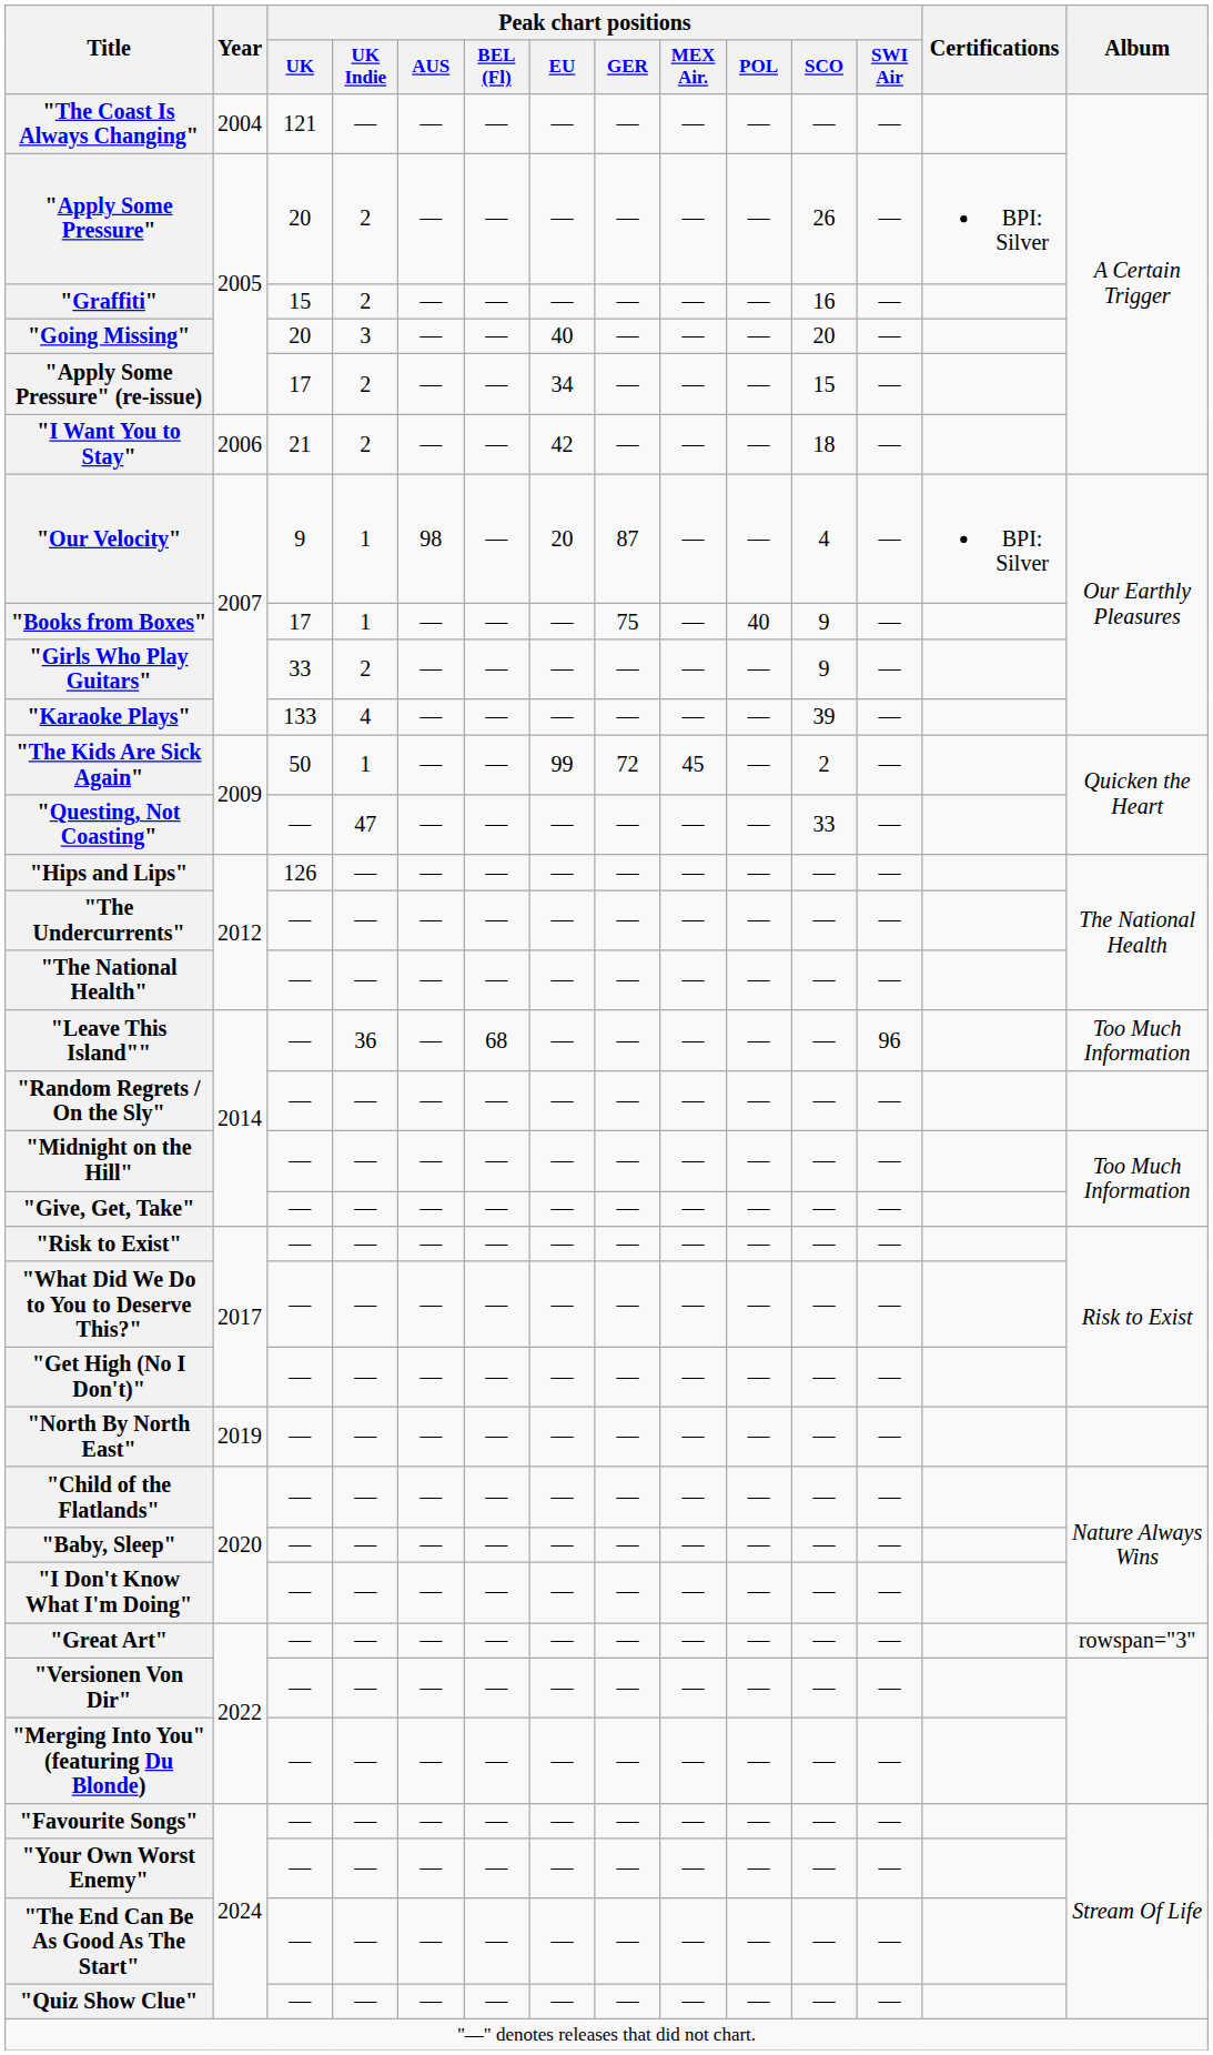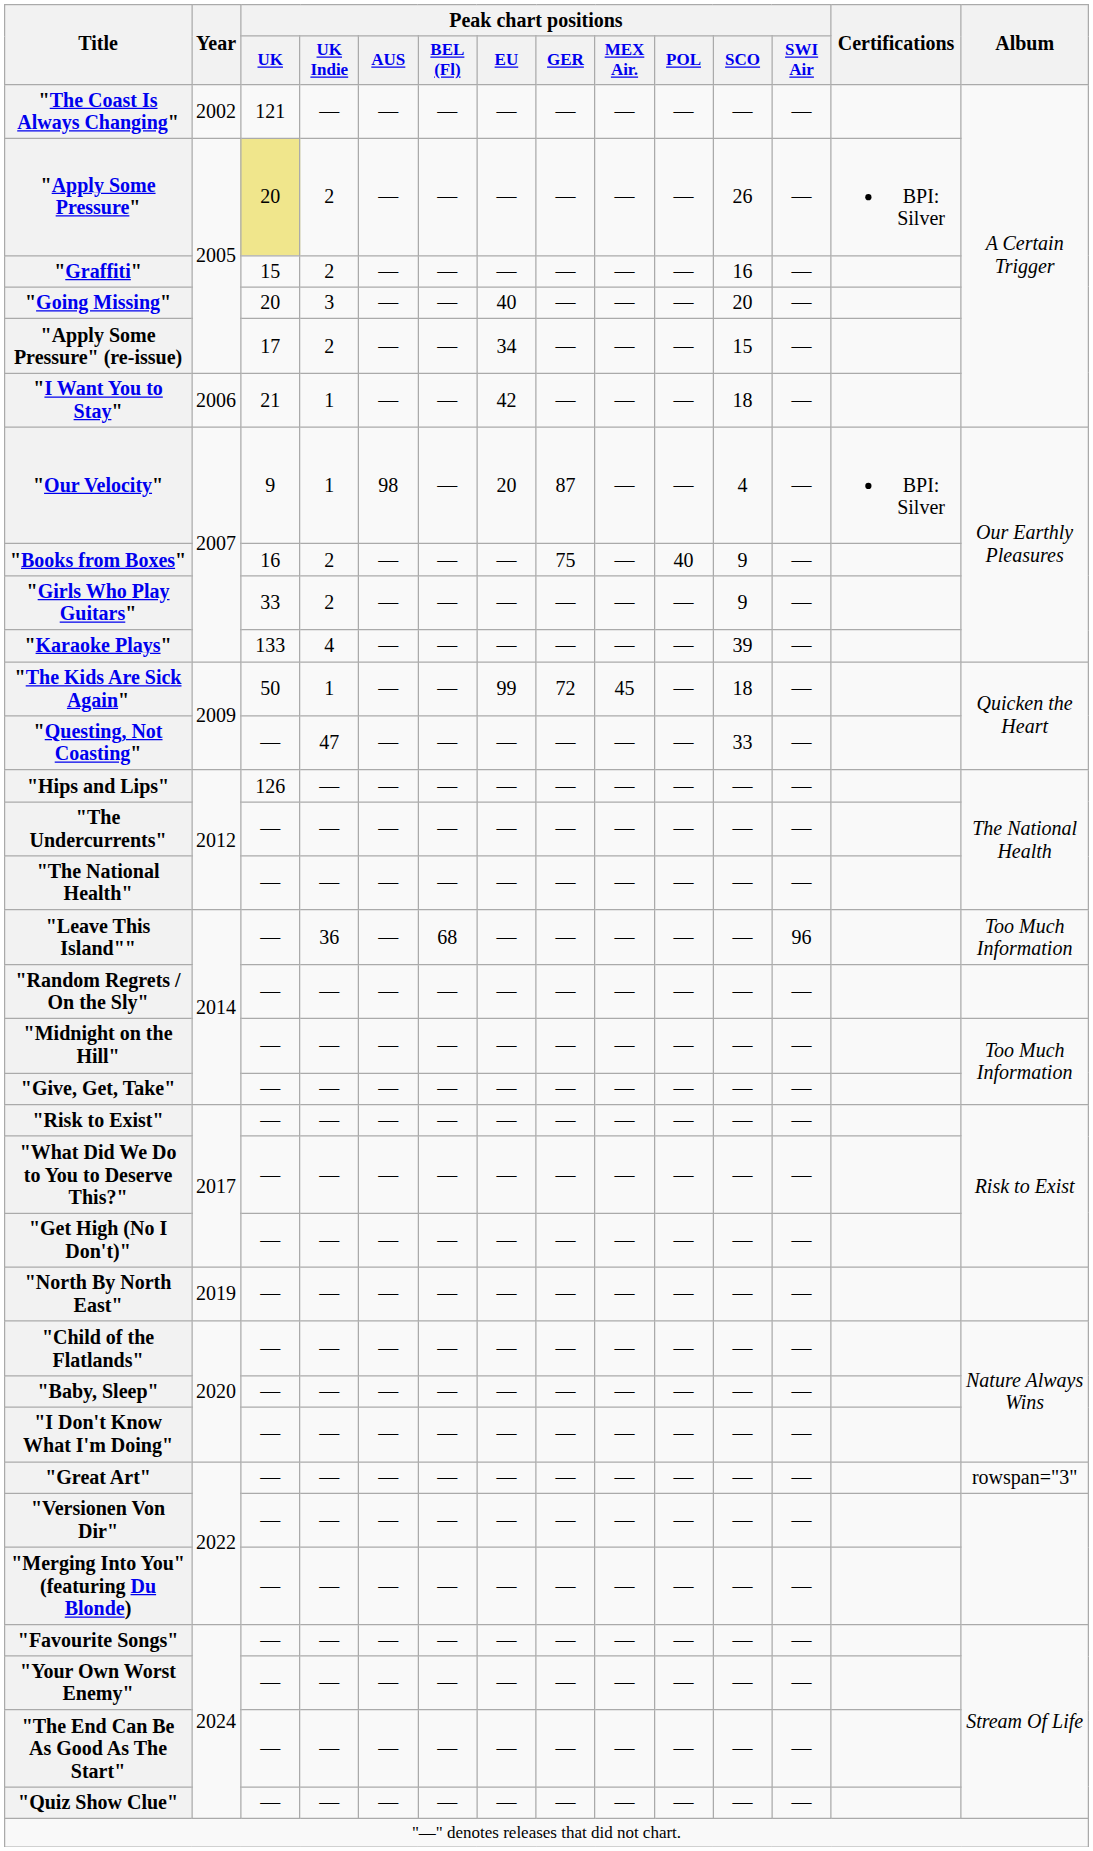"The Coast Is Always Changing" | Year: 2004 -> 2002
"Apply Some Pressure" | Peak chart positions / UK: no background -> khaki background
"I Want You to Stay" | Peak chart positions / UK Indie: 2 -> 1
"Books from Boxes" | Peak chart positions / UK: 17 -> 16
"Books from Boxes" | Peak chart positions / UK Indie: 1 -> 2
"The Kids Are Sick Again" | Peak chart positions / SCO: 2 -> 18
